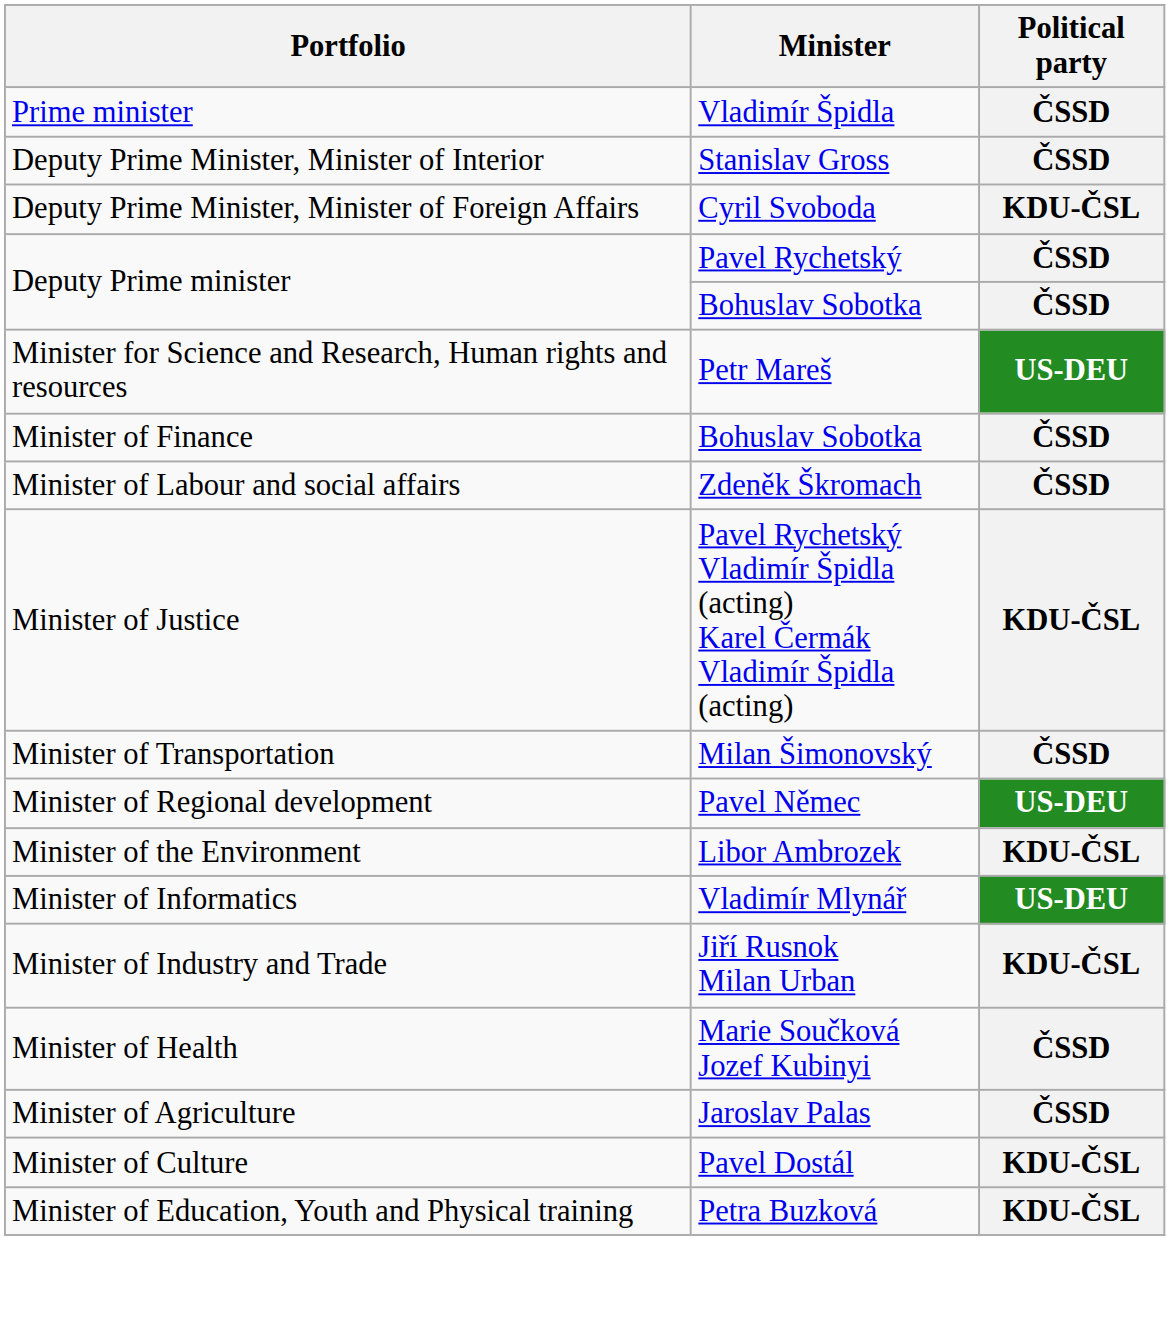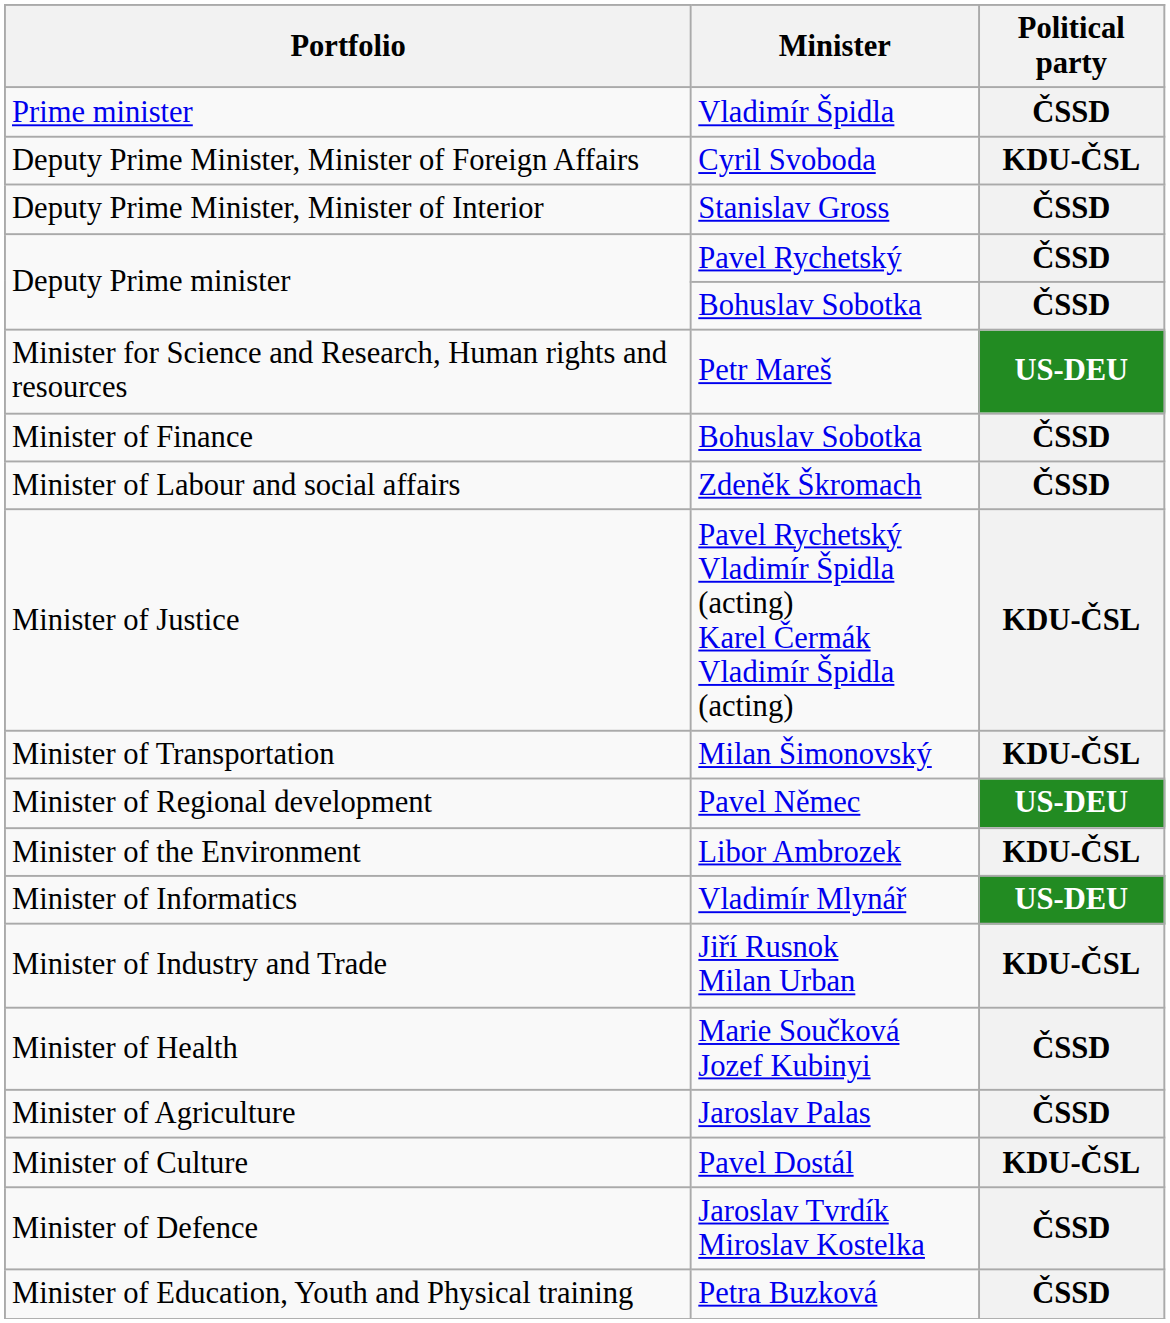rows swapped: Deputy Prime Minister, Minister of Interior <-> Deputy Prime Minister, Minister of Foreign Affairs
Minister of Transportation | Political party: ČSSD -> KDU-ČSL
+ row: Minister of Defence | Jaroslav Tvrdík Miroslav Kostelka | ČSSD
Minister of Education, Youth and Physical training | Political party: KDU-ČSL -> ČSSD
